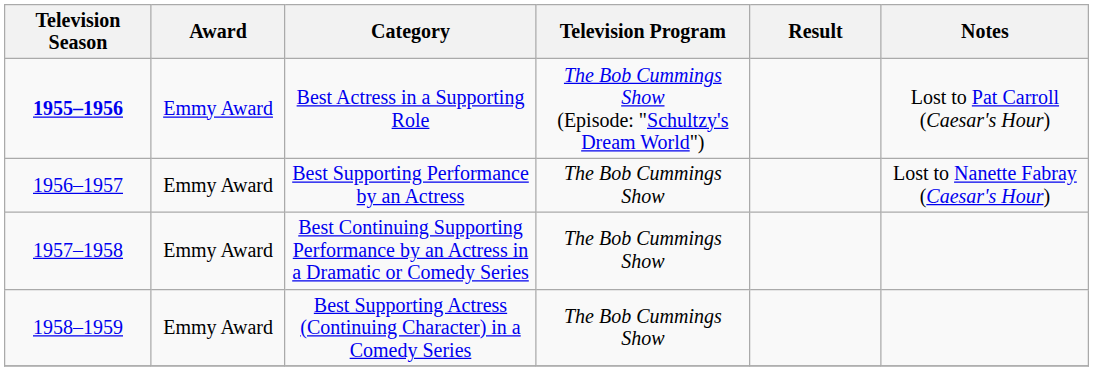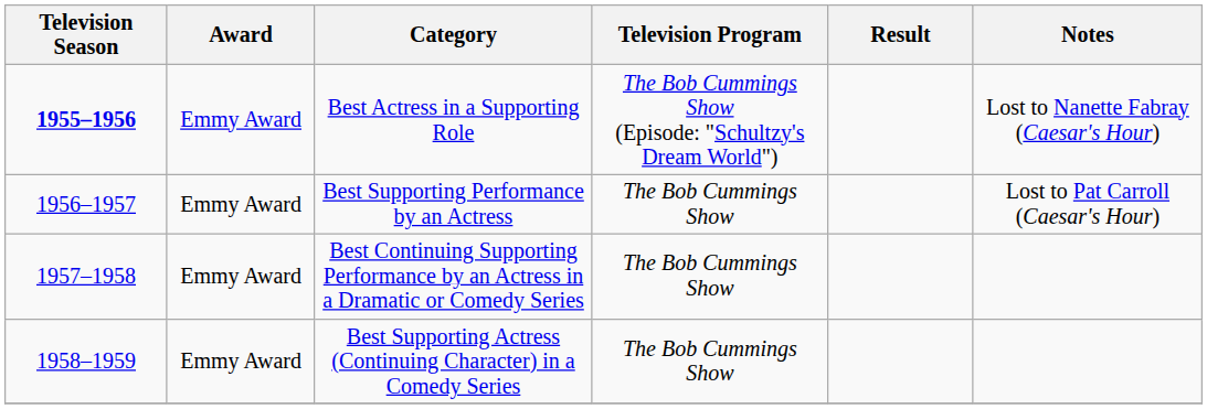Best Actress in a Supporting Role | Notes: Lost to Pat Carroll (Caesar's Hour) -> Lost to Nanette Fabray (Caesar's Hour)
Best Supporting Performance by an Actress | Notes: Lost to Nanette Fabray (Caesar's Hour) -> Lost to Pat Carroll (Caesar's Hour)
